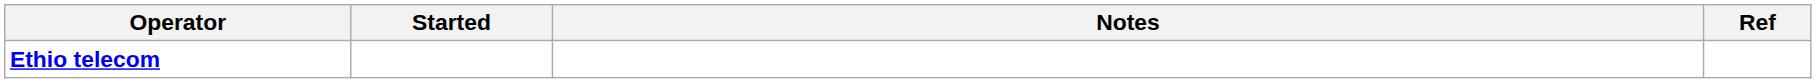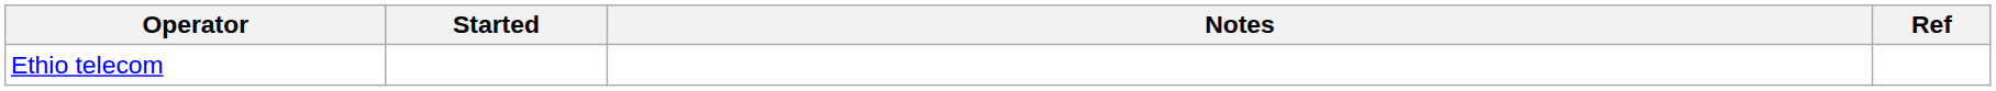Ethio telecom | Operator: bold -> normal
